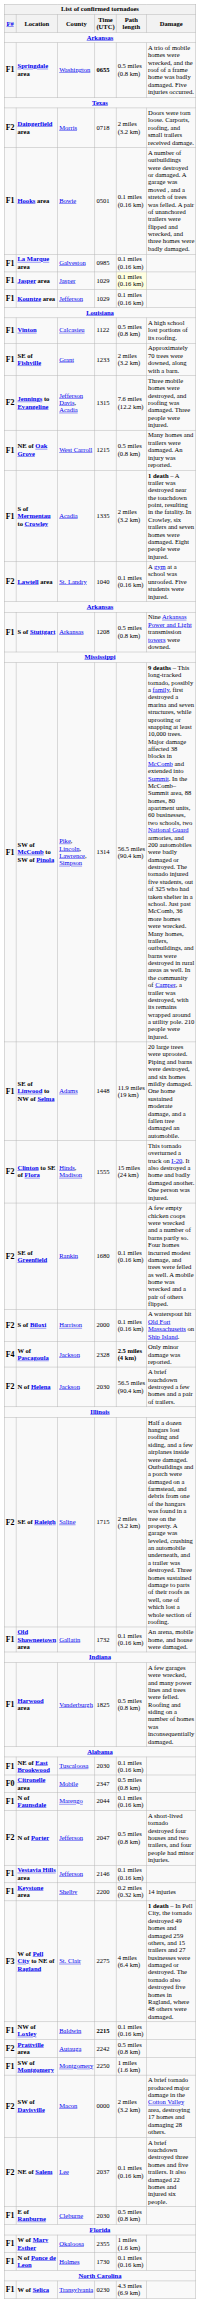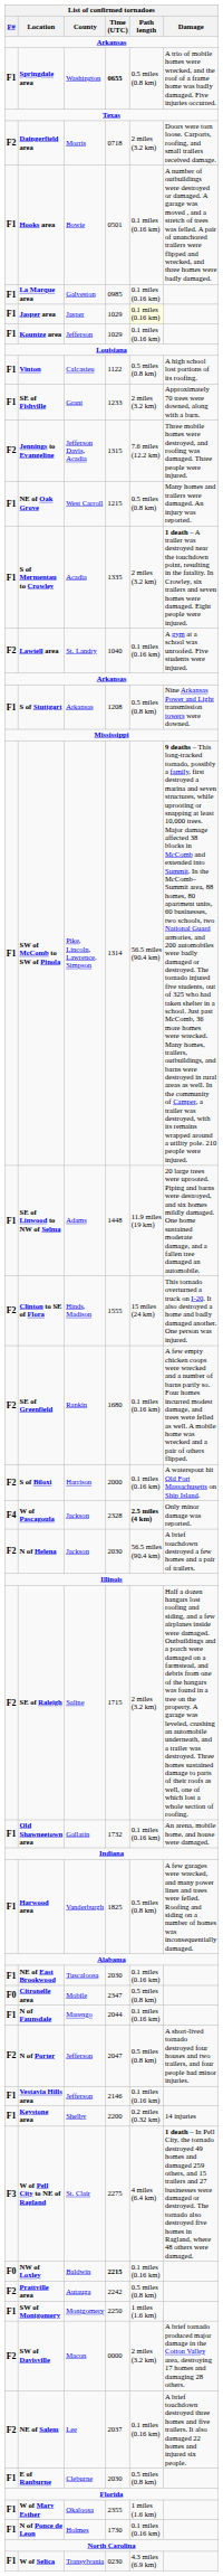NW of Loxley | List of confirmed tornadoes / F#: F1 -> F0
